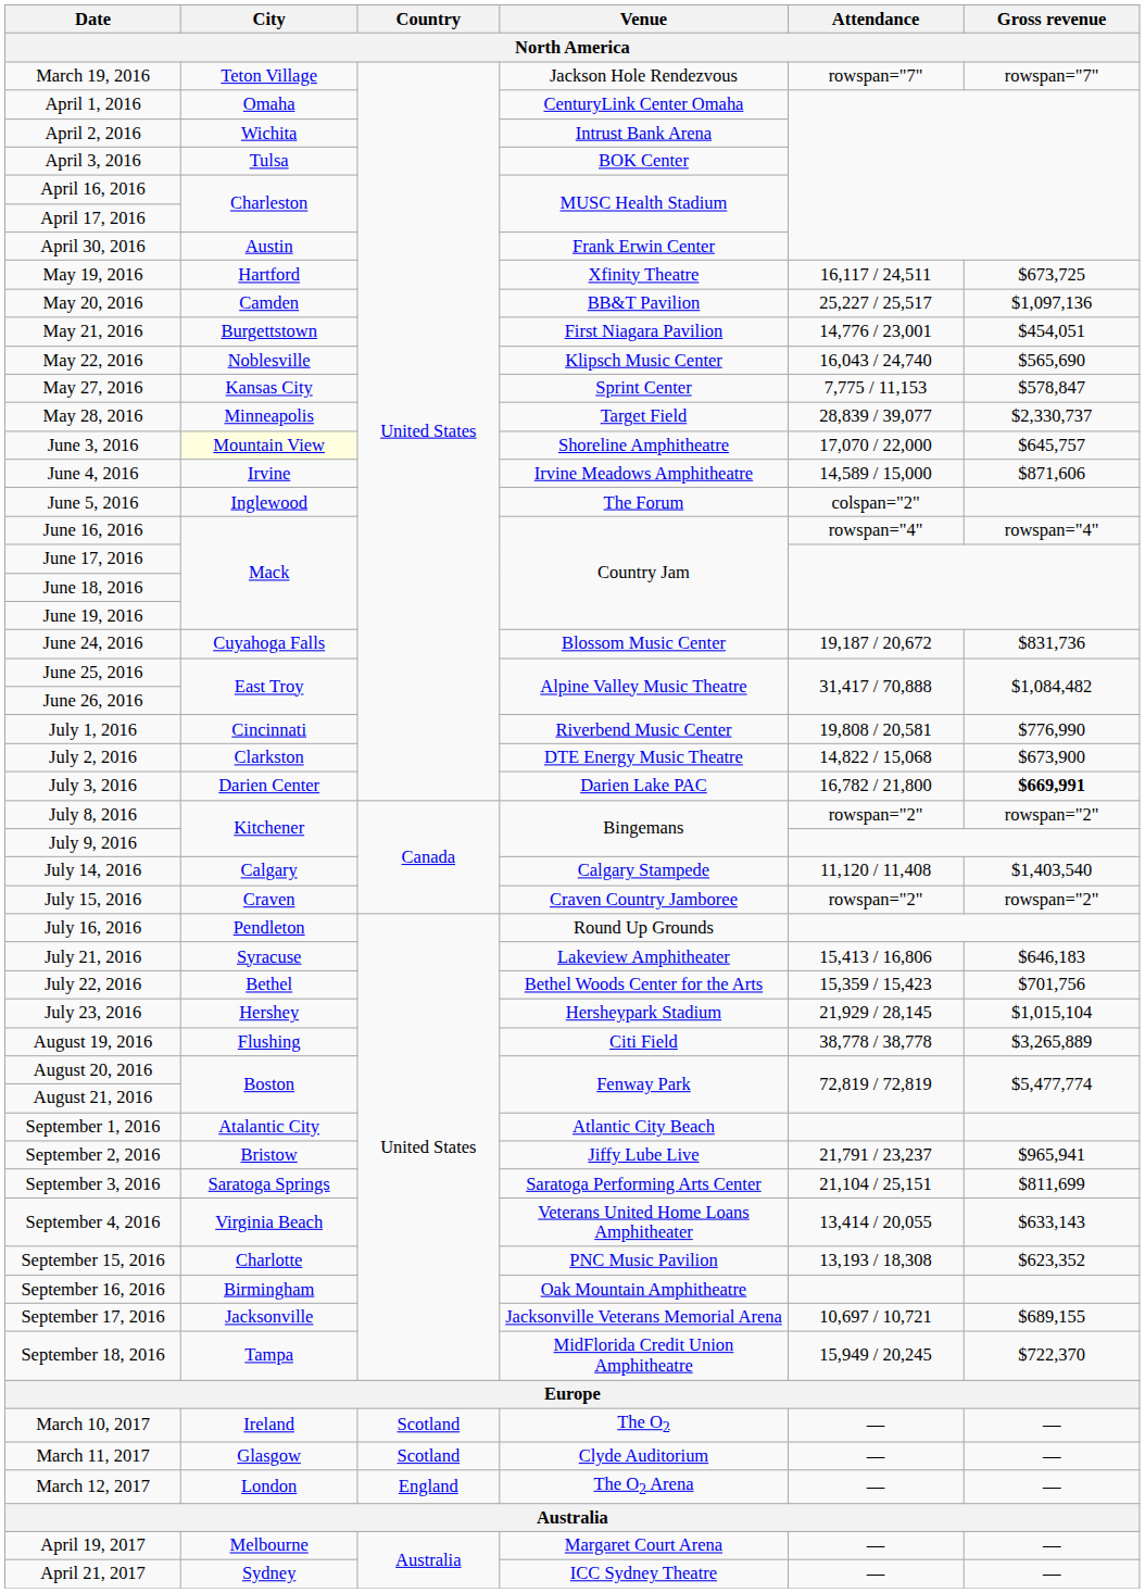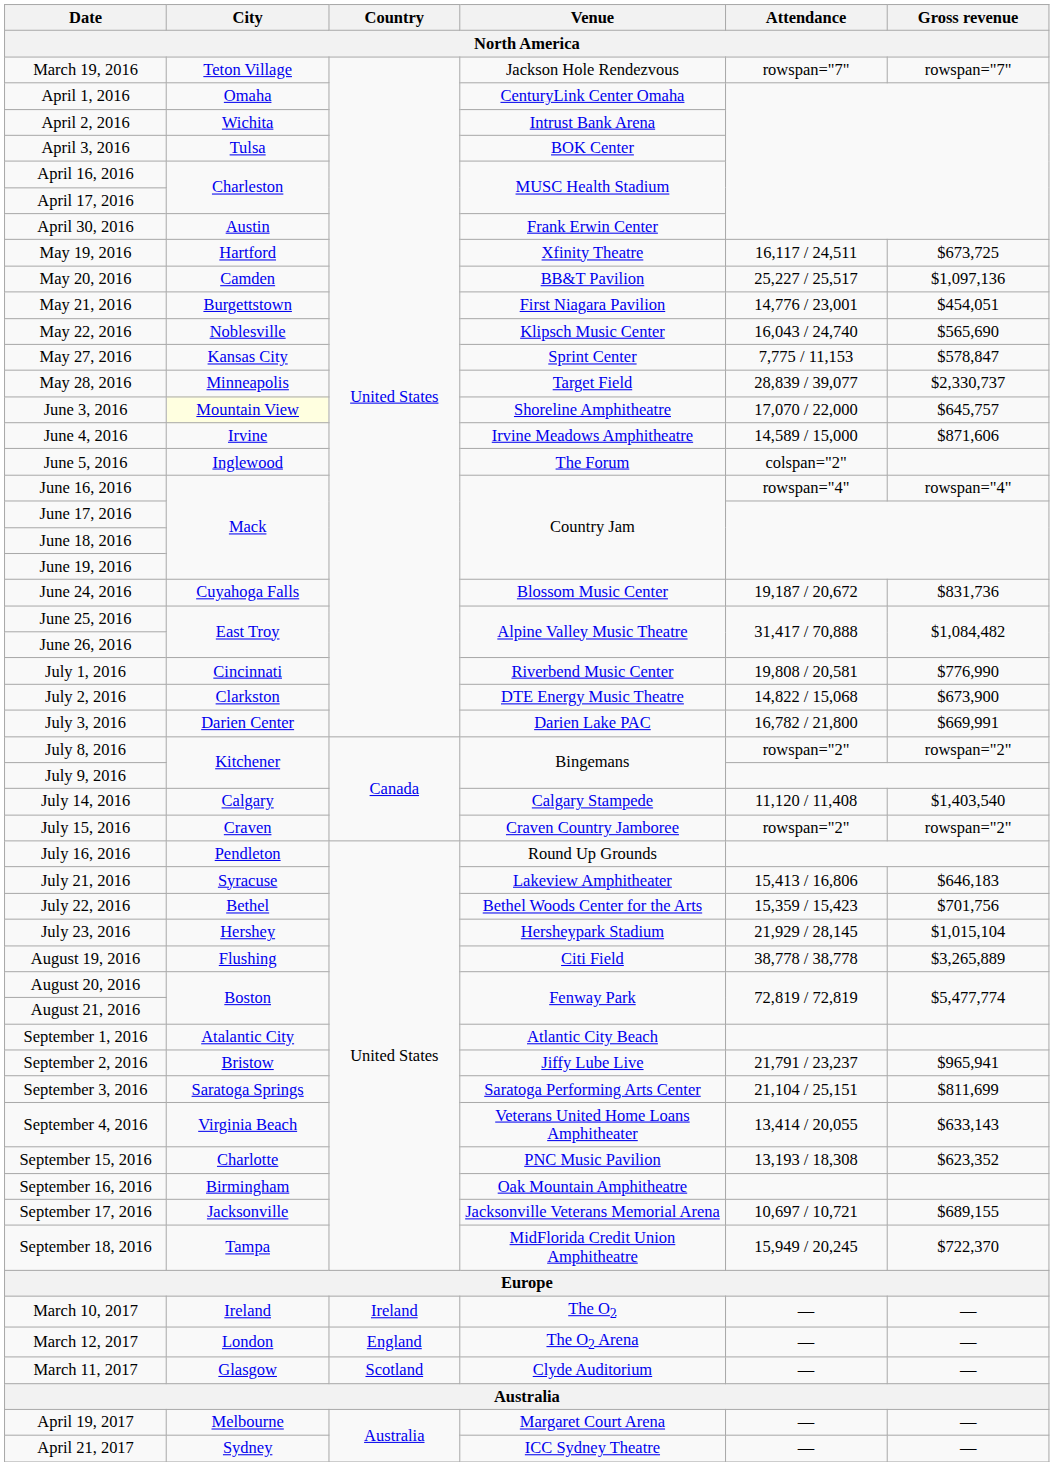July 3, 2016 | Gross revenue: bold -> normal
March 10, 2017 | Country: Scotland -> Ireland
rows swapped: March 11, 2017 <-> March 12, 2017
